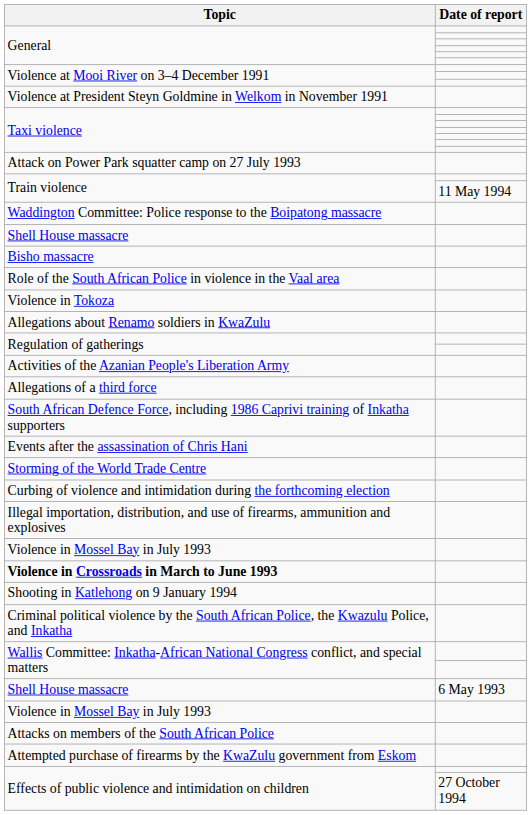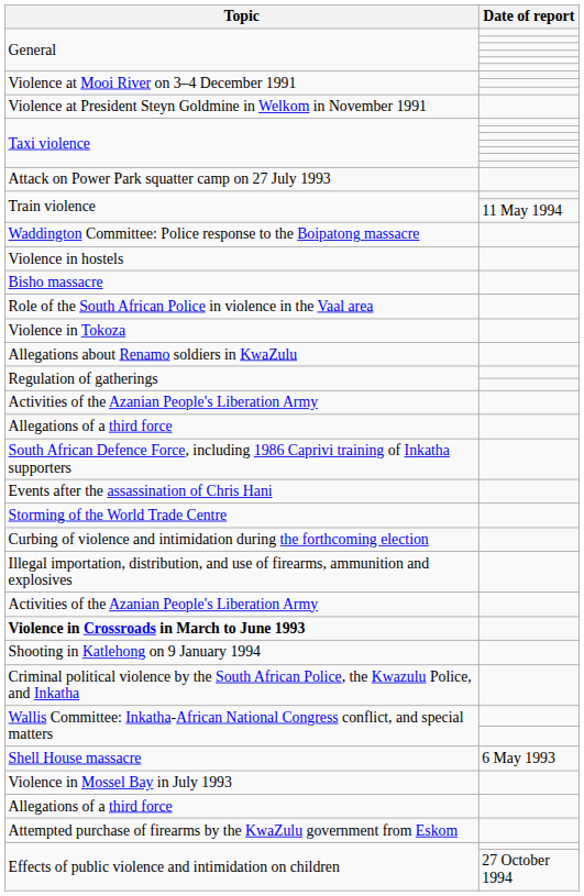row 23 | Topic: Shell House massacre -> Violence in hostels
row 37 | Topic: Violence in Mossel Bay in July 1993 -> Activities of the Azanian People's Liberation Army
row 45 | Topic: Attacks on members of the South African Police -> Allegations of a third force
